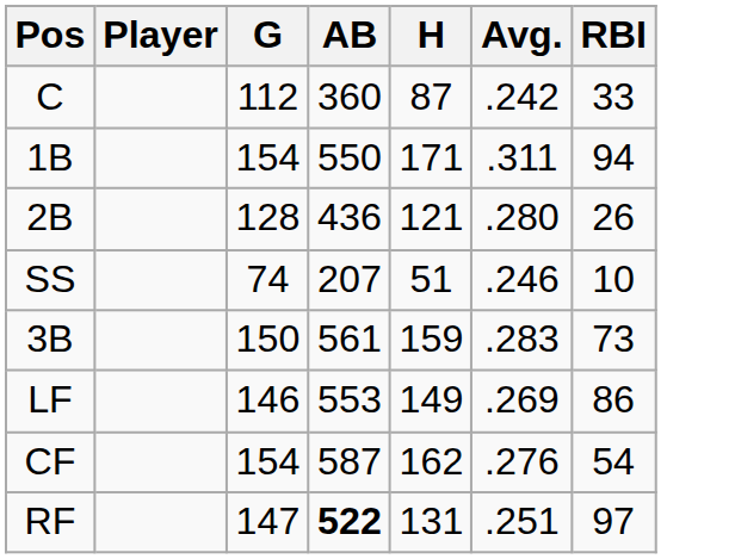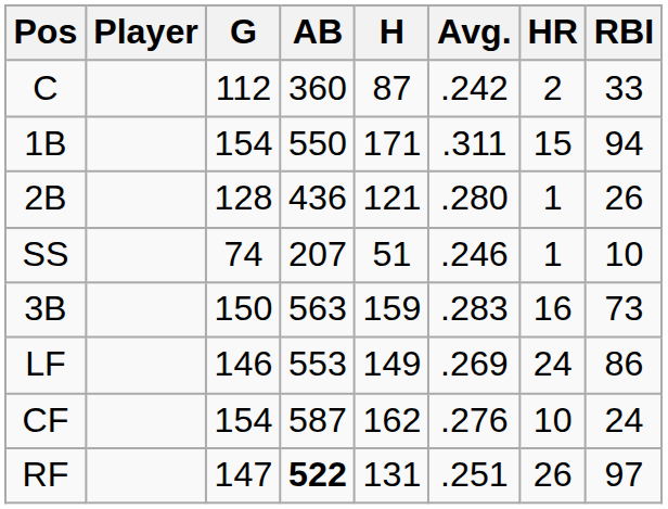+ column: HR | 2 | 15 | 1 | 1 | 16 | 24 | 10 | 26
3B | AB: 561 -> 563
CF | RBI: 54 -> 24
